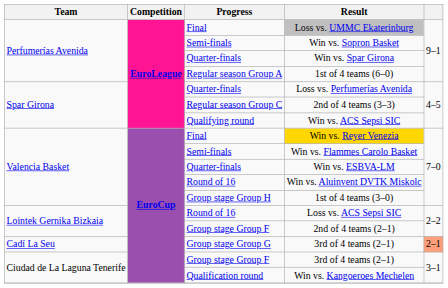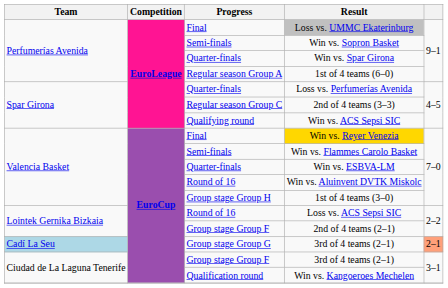Group stage Group G / 3rd of 4 teams (2–1) | Team: no background -> lightblue background
